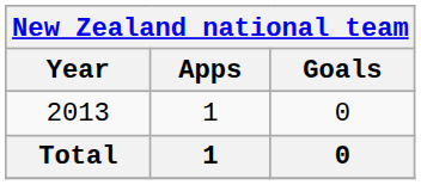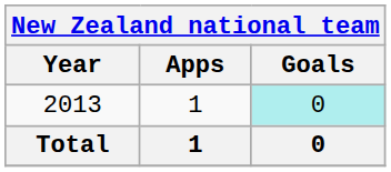2013 | Goals: no background -> paleturquoise background
